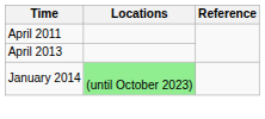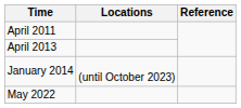January 2014 | Locations: lightgreen background -> no background
+ row: May 2022
